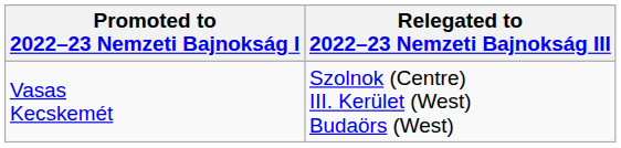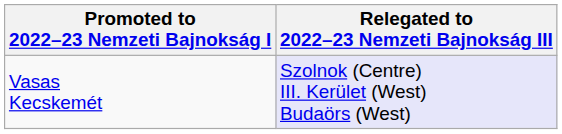Vasas Kecskemét | Relegated to 2022–23 Nemzeti Bajnokság III: no background -> lavender background
